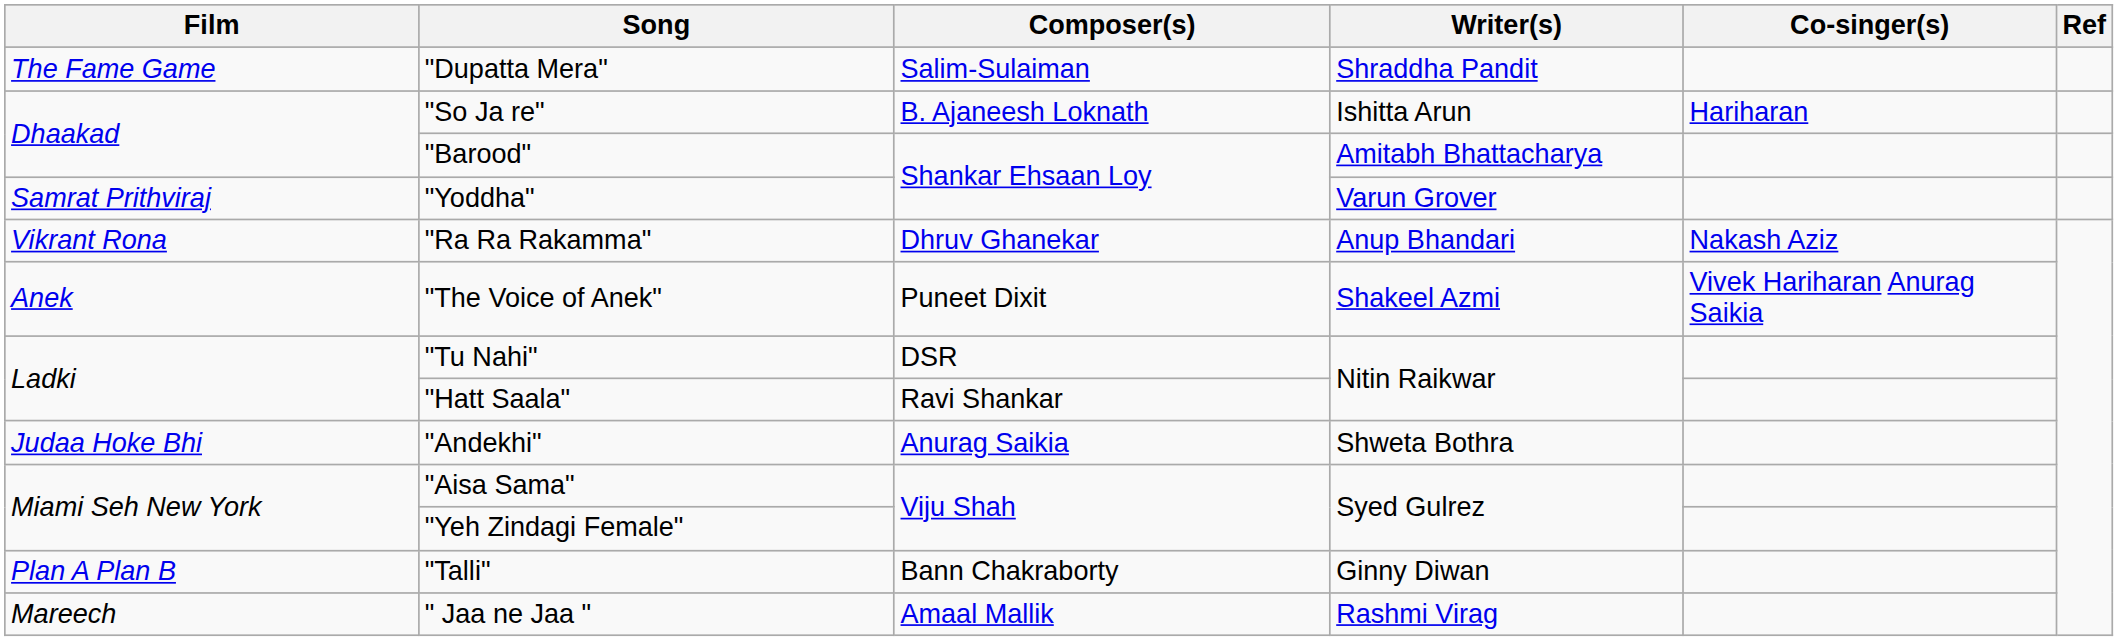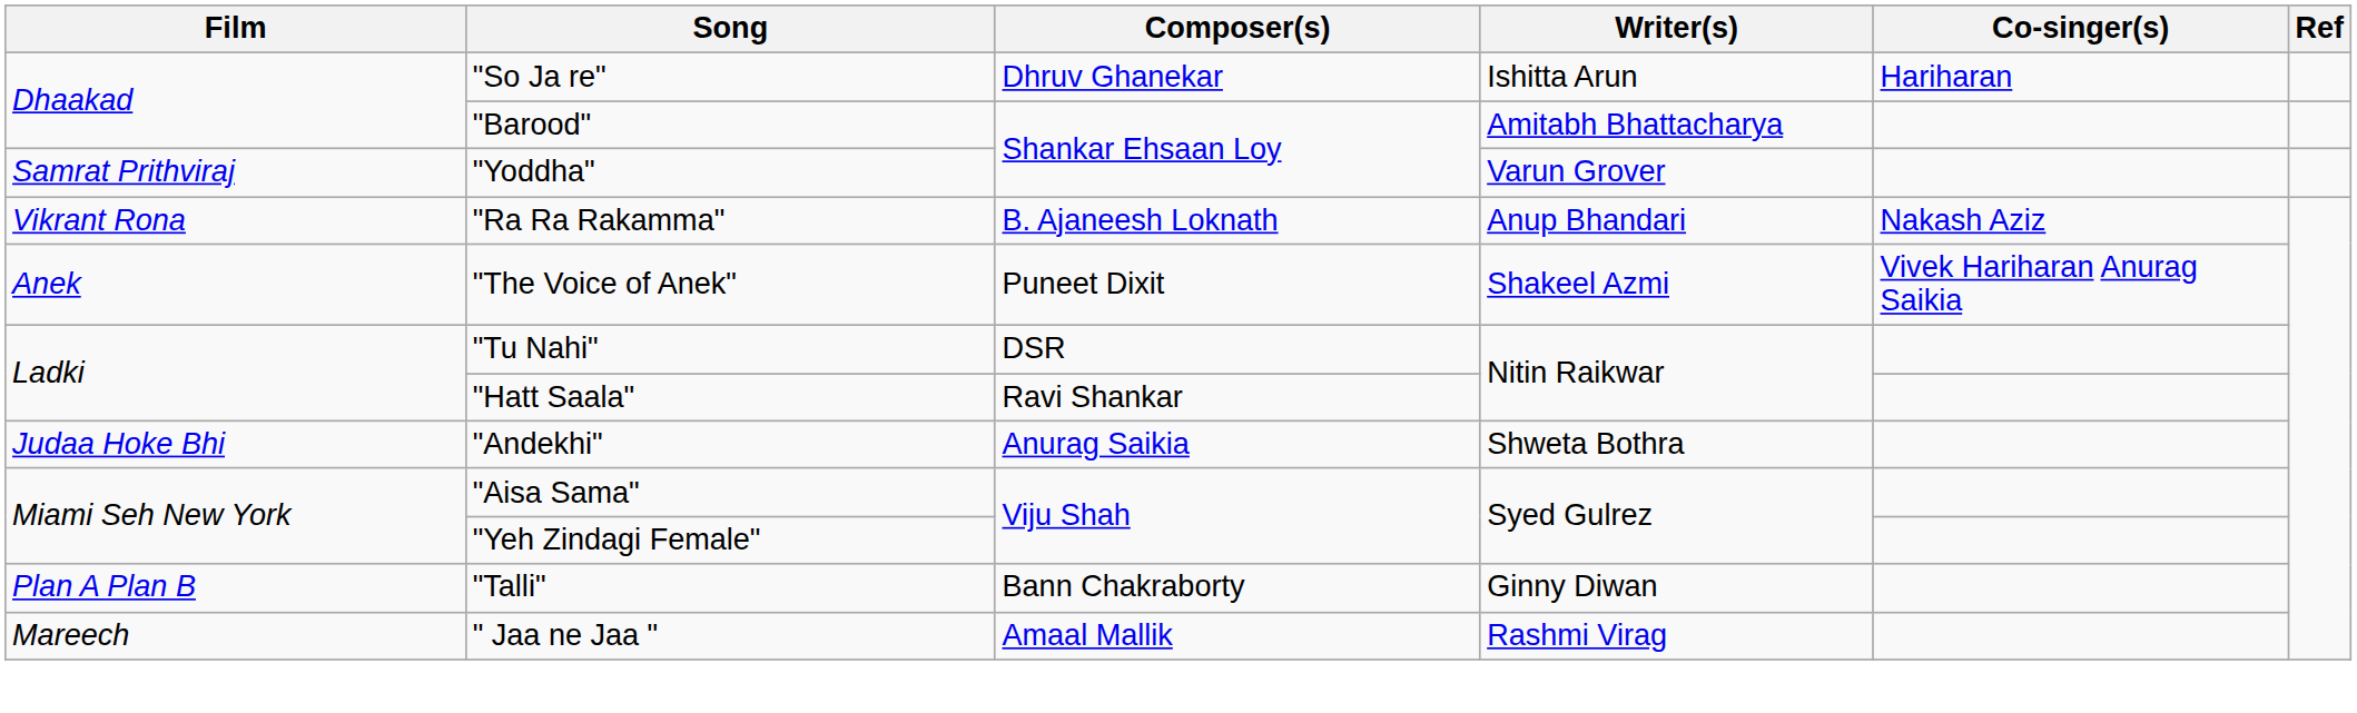- row: The Fame Game | "Dupatta Mera" | Salim-Sulaiman | Shraddha Pandit
"So Ja re" | Composer(s): B. Ajaneesh Loknath -> Dhruv Ghanekar
"Ra Ra Rakamma" | Composer(s): Dhruv Ghanekar -> B. Ajaneesh Loknath
